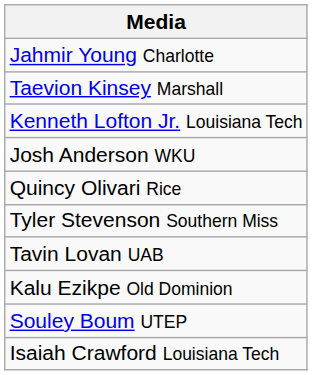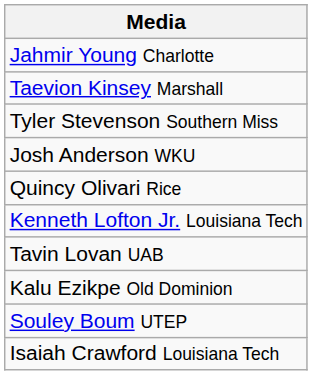row 4 | column 1: Kenneth Lofton Jr. Louisiana Tech -> Tyler Stevenson Southern Miss
row 7 | column 1: Tyler Stevenson Southern Miss -> Kenneth Lofton Jr. Louisiana Tech
